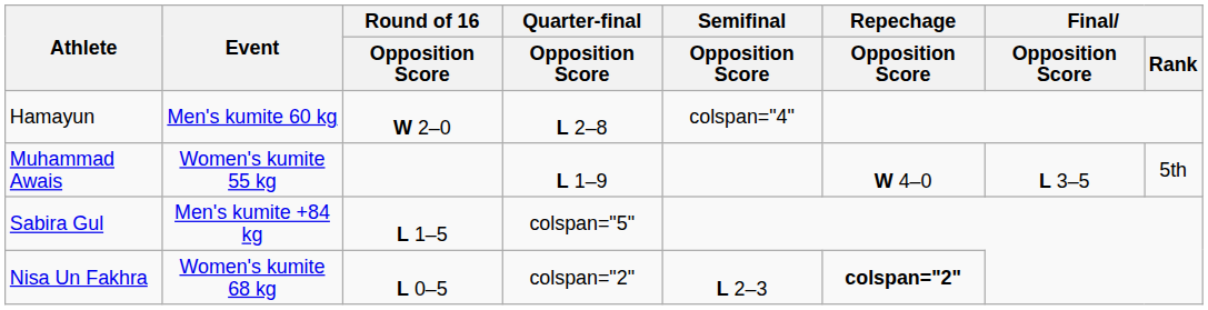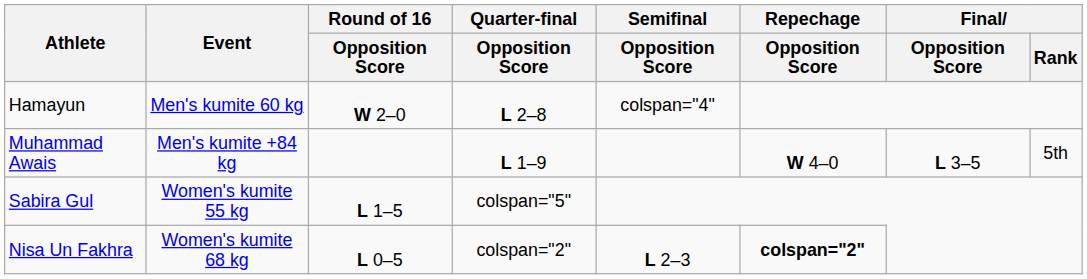Muhammad Awais | Event: Women's kumite 55 kg -> Men's kumite +84 kg
Sabira Gul | Event: Men's kumite +84 kg -> Women's kumite 55 kg
